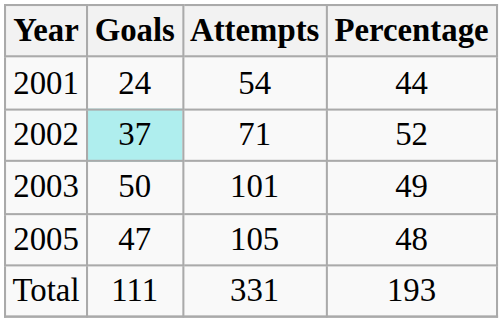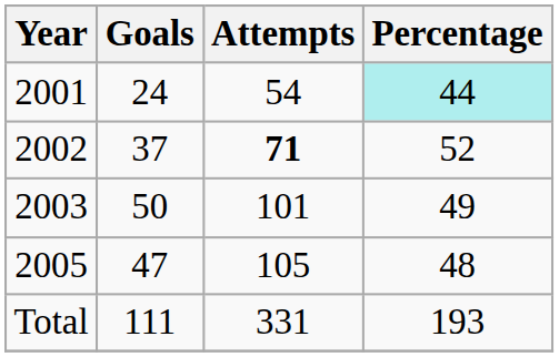2001 | Percentage: no background -> paleturquoise background
2002 | Goals: paleturquoise background -> no background
2002 | Attempts: normal -> bold
